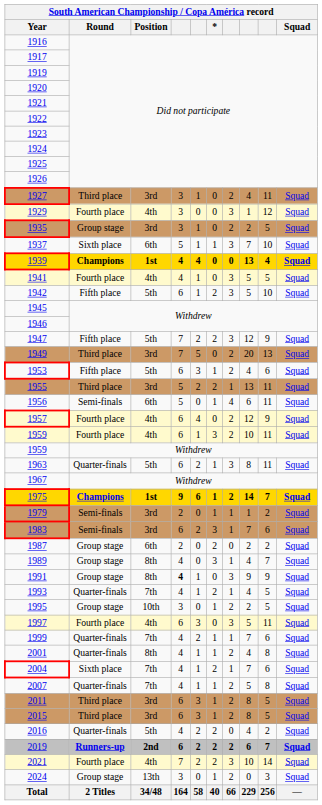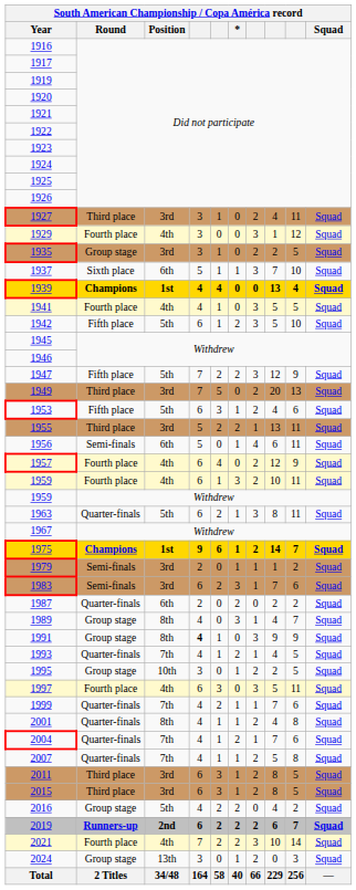1987 | Round: Group stage -> Quarter-finals
2004 | Round: Sixth place -> Quarter-finals
2016 | Round: Quarter-finals -> Group stage
